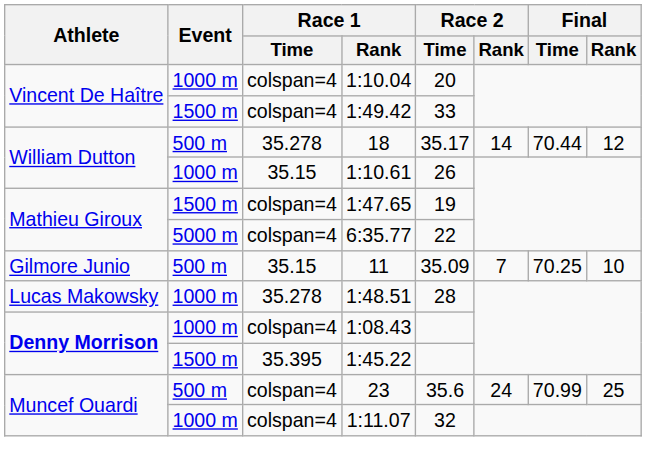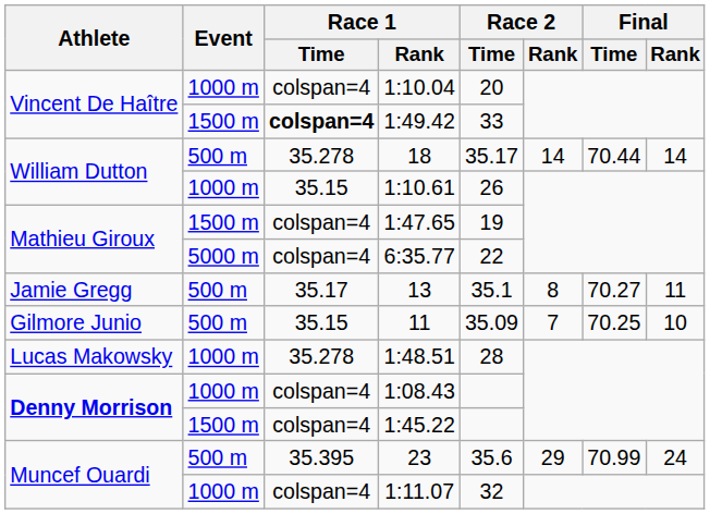1:49.42 | Race 1 / Time: normal -> bold
18 | Final / Rank: 12 -> 14
+ row: Jamie Gregg | 500 m | 35.17 | 13 | 35.1 | 8 | 70.27 | 11
1:45.22 | Race 1 / Time: 35.395 -> colspan=4
23 | Race 1 / Time: colspan=4 -> 35.395
23 | Race 2 / Rank: 24 -> 29
23 | Final / Rank: 25 -> 24
